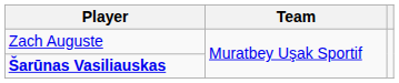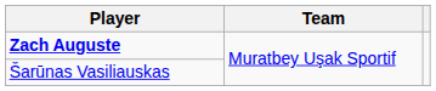Zach Auguste | Player: normal -> bold
Šarūnas Vasiliauskas | Player: bold -> normal
